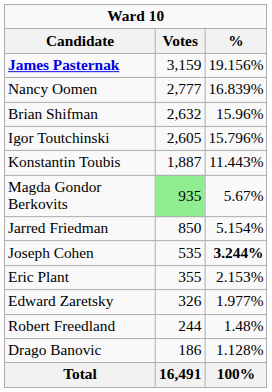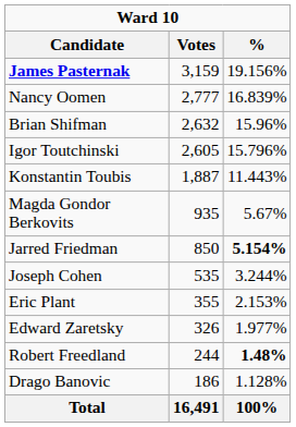Magda Gondor Berkovits | Votes: lightgreen background -> no background
Jarred Friedman | %: normal -> bold
Joseph Cohen | %: bold -> normal
Robert Freedland | %: normal -> bold
